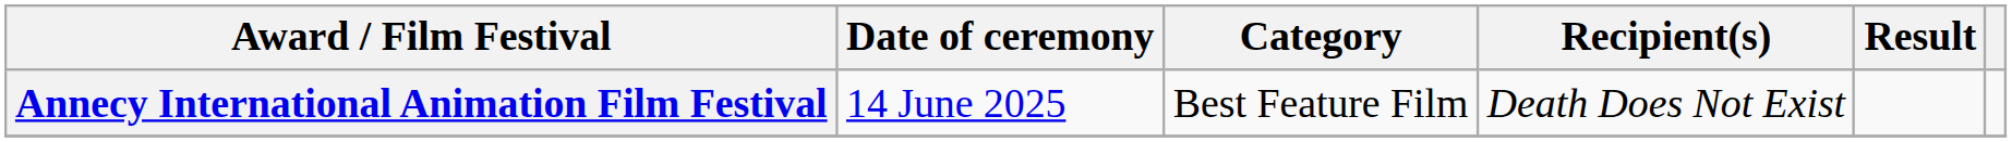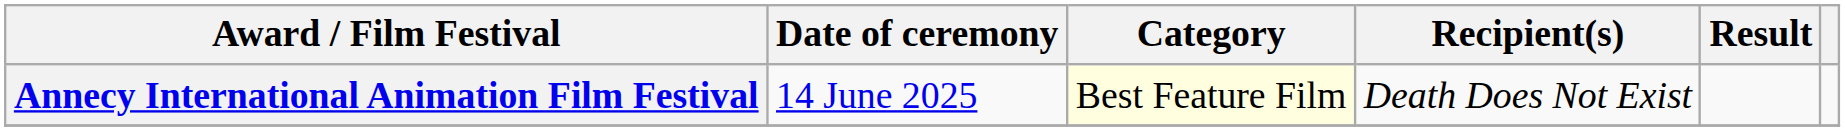Annecy International Animation Film Festival | Category: no background -> lightyellow background
